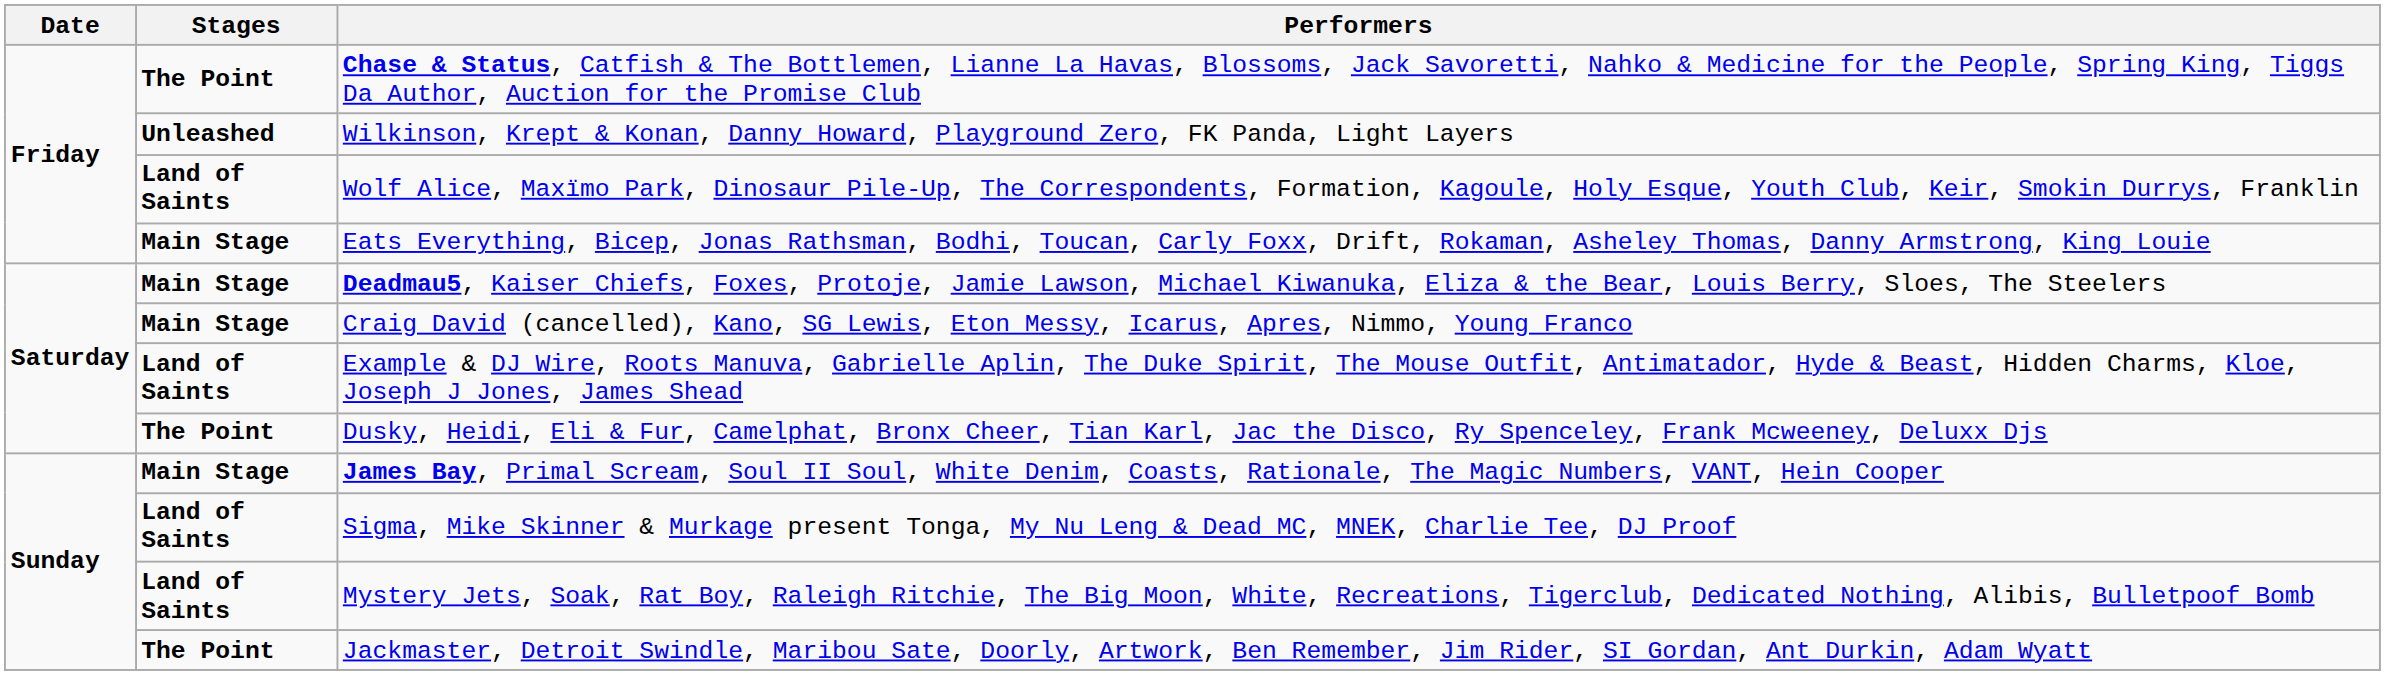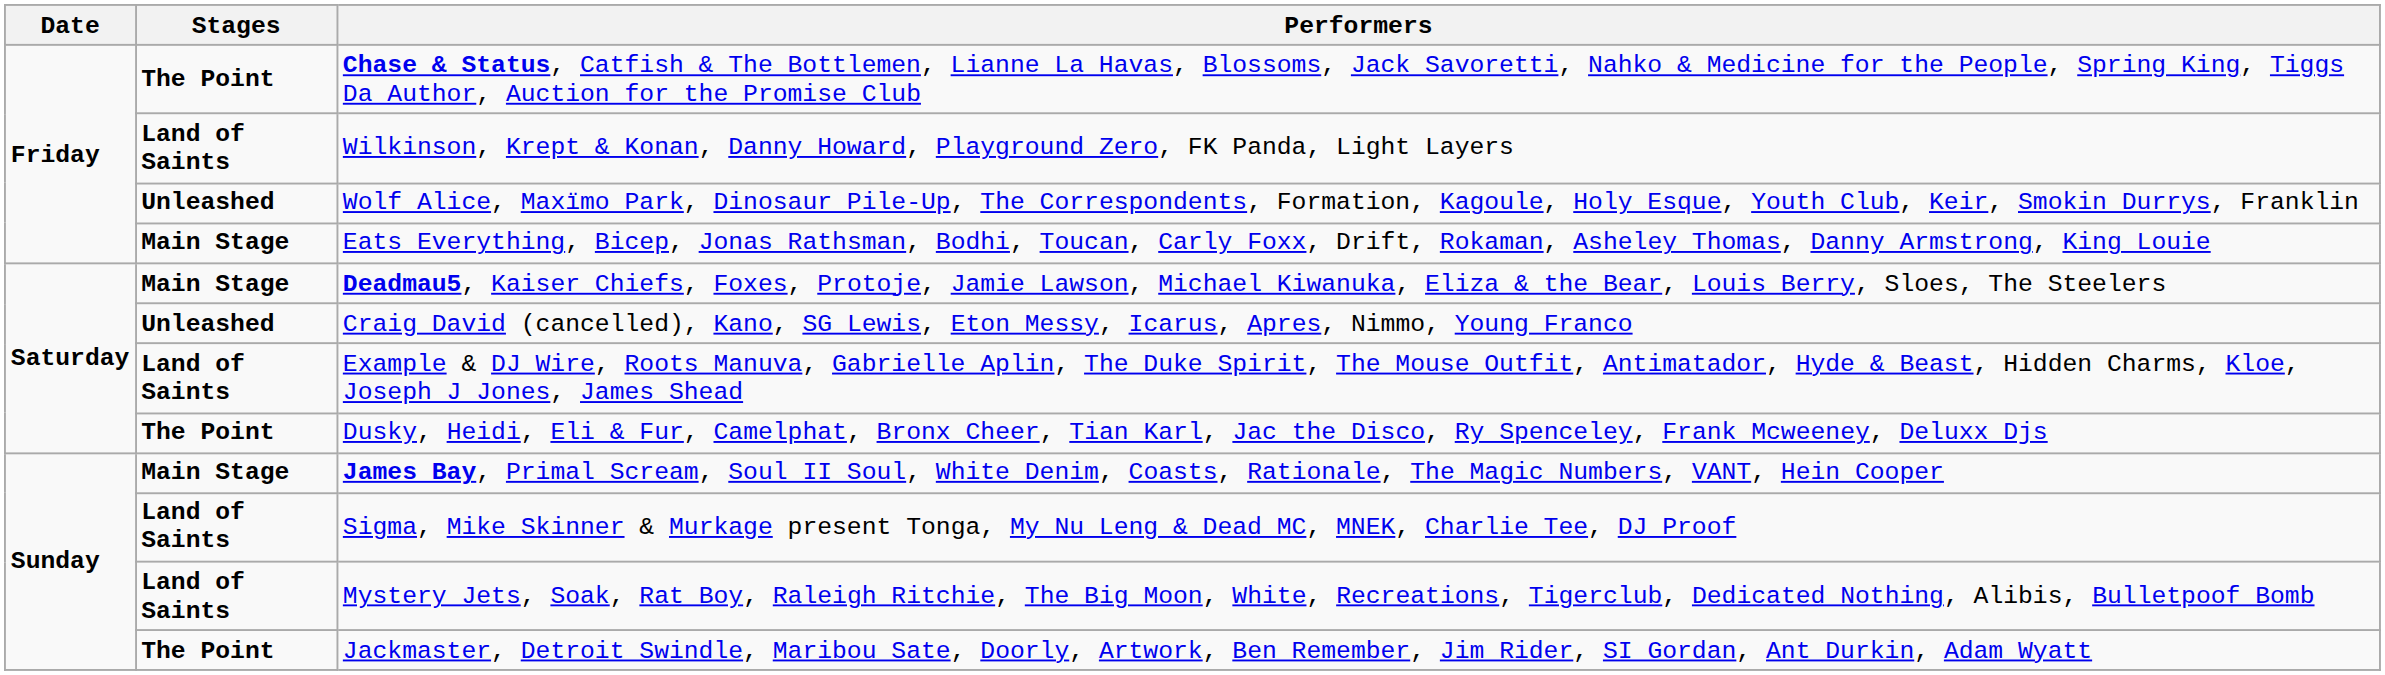row 3 | Stages: Unleashed -> Land of Saints
row 4 | Stages: Land of Saints -> Unleashed
row 7 | Stages: Main Stage -> Unleashed
